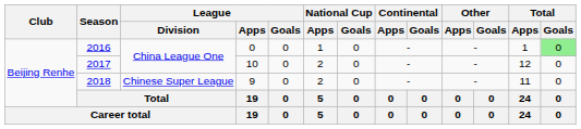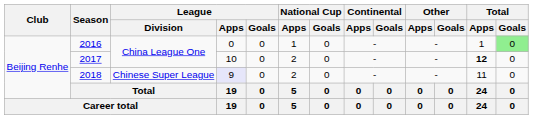2017 | Total / Apps: normal -> bold
2018 | League / Apps: no background -> lavender background
